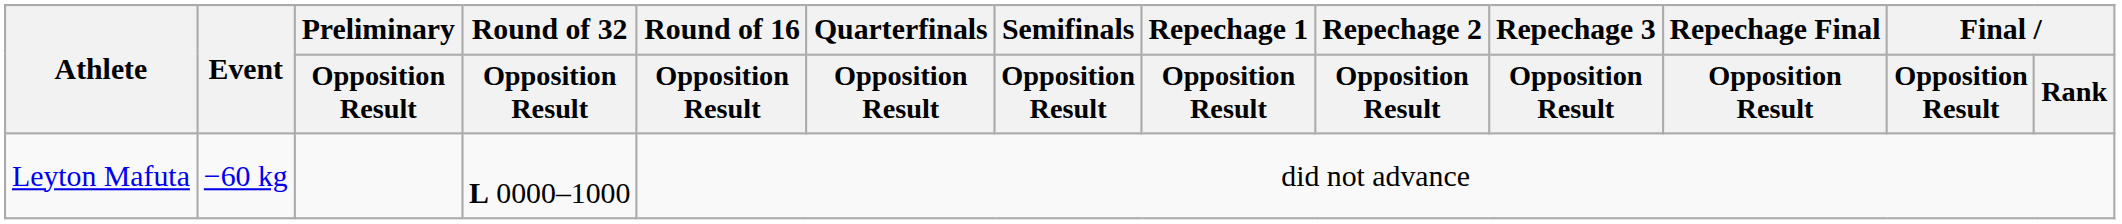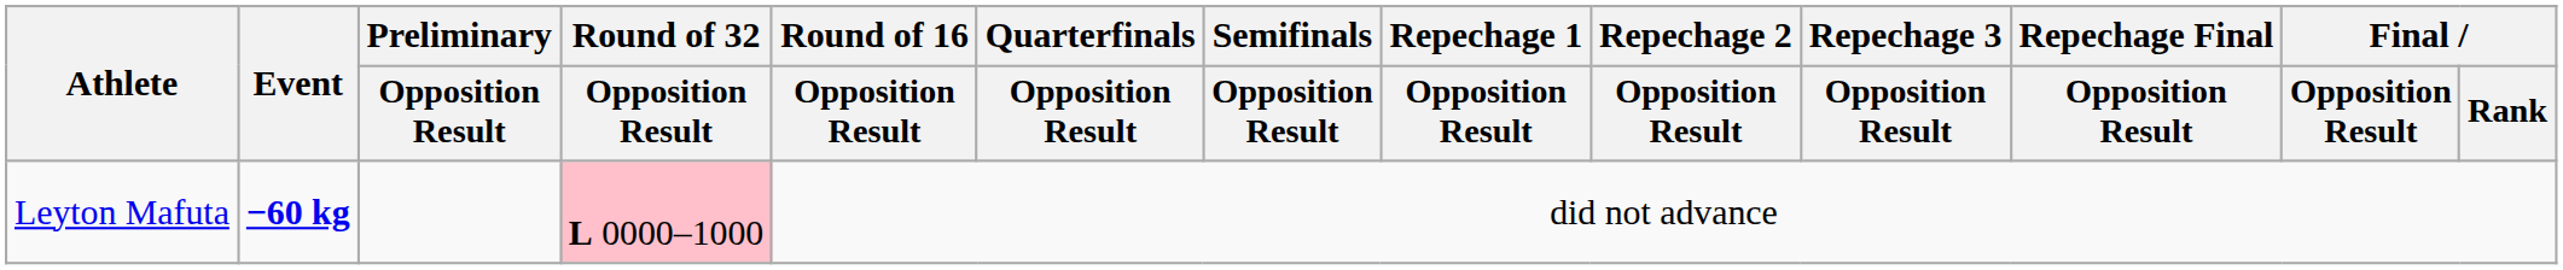Leyton Mafuta | Event: normal -> bold
Leyton Mafuta | Round of 32 / Opposition Result: no background -> pink background
